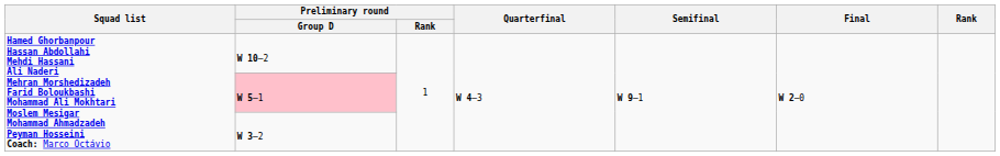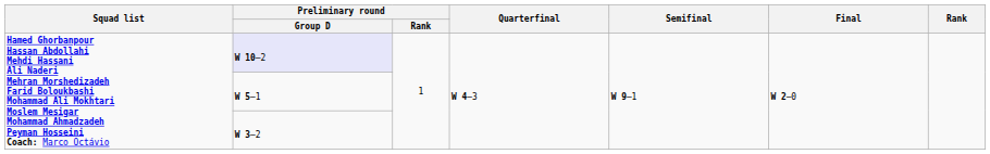W 10–2 | Preliminary round / Group D: no background -> lavender background
W 5–1 | Preliminary round / Group D: pink background -> no background
